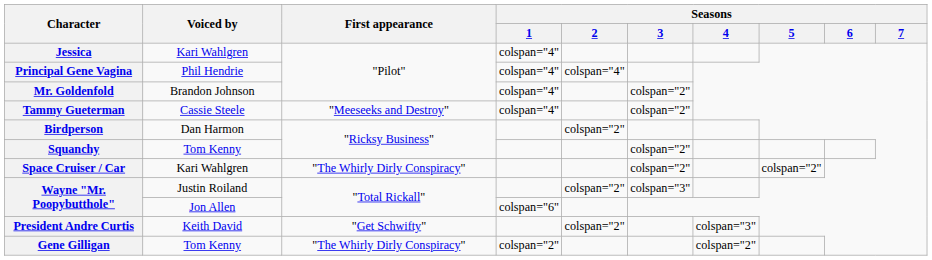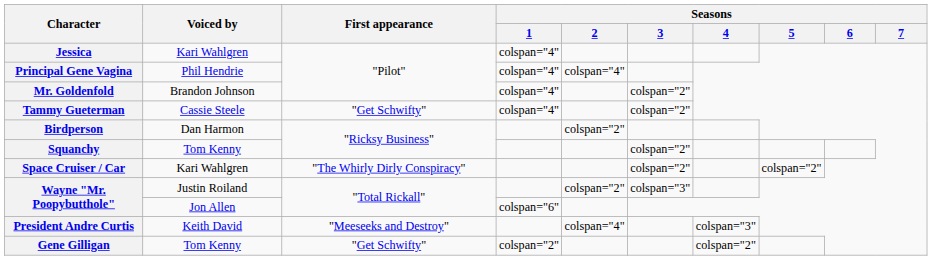Tammy Gueterman | First appearance: "Meeseeks and Destroy" -> "Get Schwifty"
President Andre Curtis | First appearance: "Get Schwifty" -> "Meeseeks and Destroy"
President Andre Curtis | Seasons / 2: colspan="2" -> colspan="4"
Gene Gilligan | First appearance: "The Whirly Dirly Conspiracy" -> "Get Schwifty"
